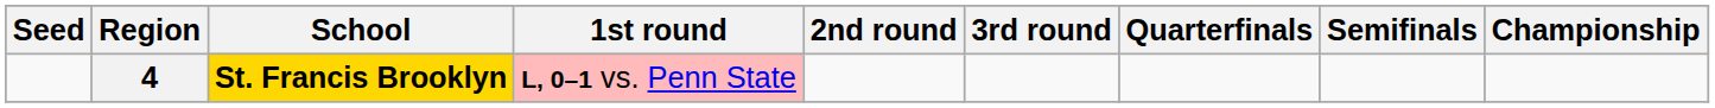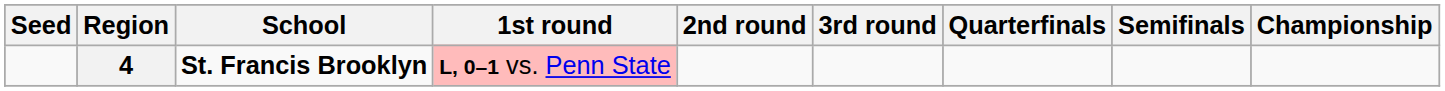4 | School: gold background -> no background
